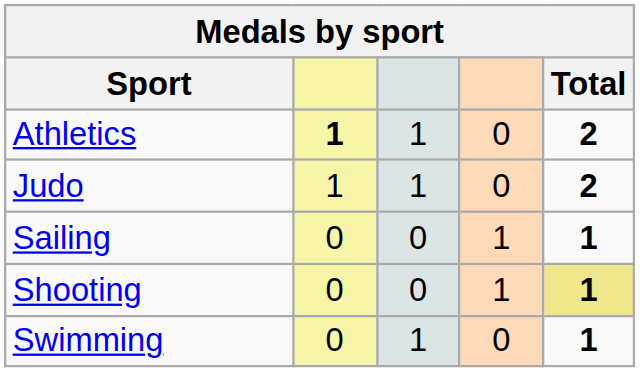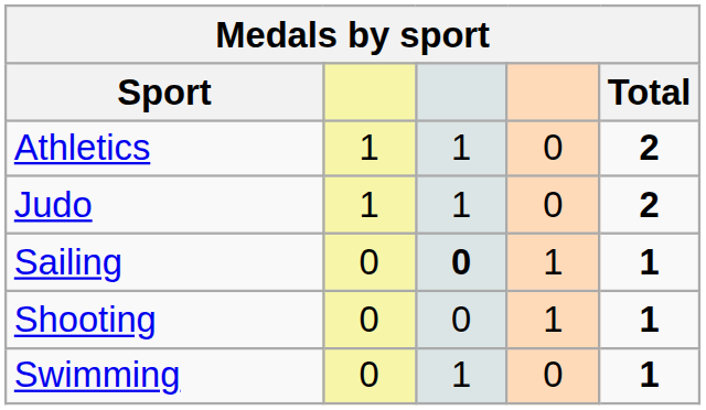Athletics | column 2: bold -> normal
Sailing | column 3: normal -> bold
Shooting | Total: khaki background -> no background
